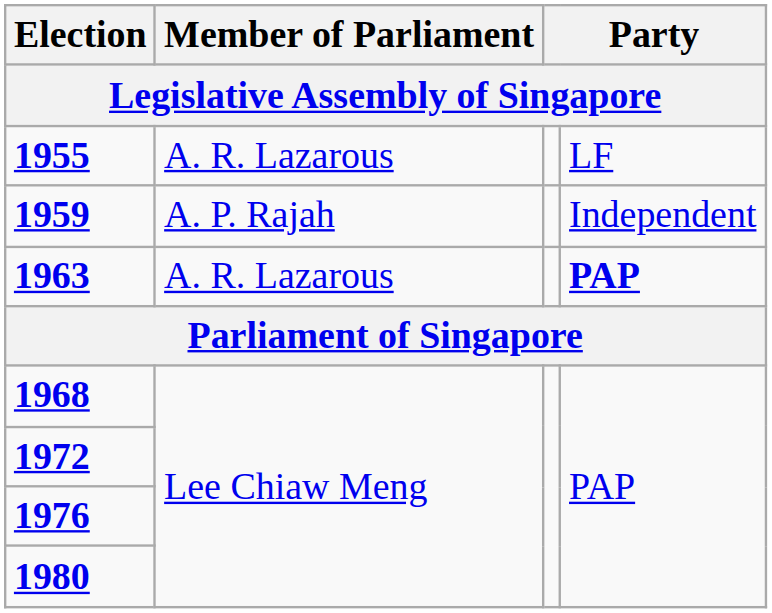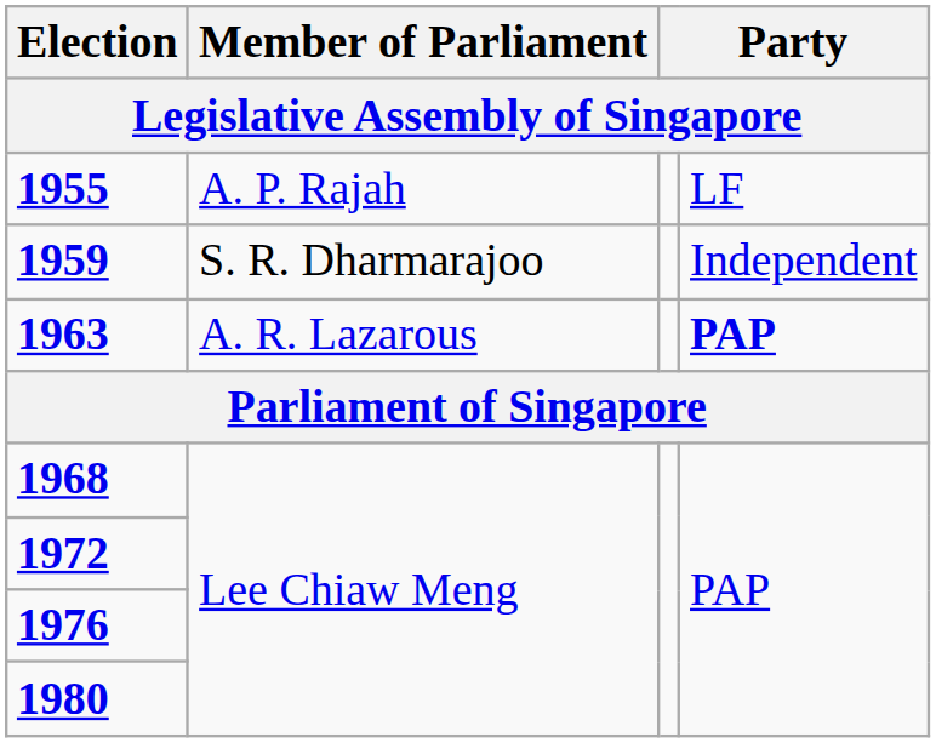1955 | Member of Parliament: A. R. Lazarous -> A. P. Rajah
1959 | Member of Parliament: A. P. Rajah -> S. R. Dharmarajoo
